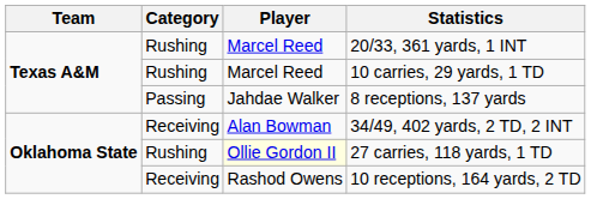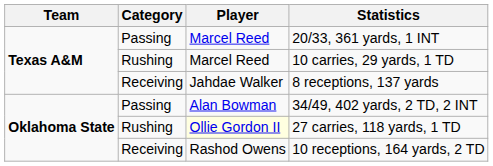20/33, 361 yards, 1 INT | Category: Rushing -> Passing
8 receptions, 137 yards | Category: Passing -> Receiving
34/49, 402 yards, 2 TD, 2 INT | Category: Receiving -> Passing
